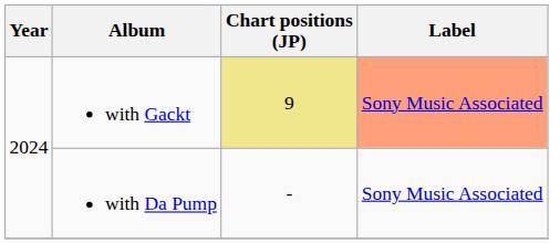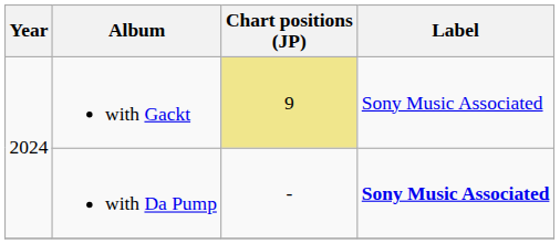with Gackt | Label: lightsalmon background -> no background
with Da Pump | Label: normal -> bold
